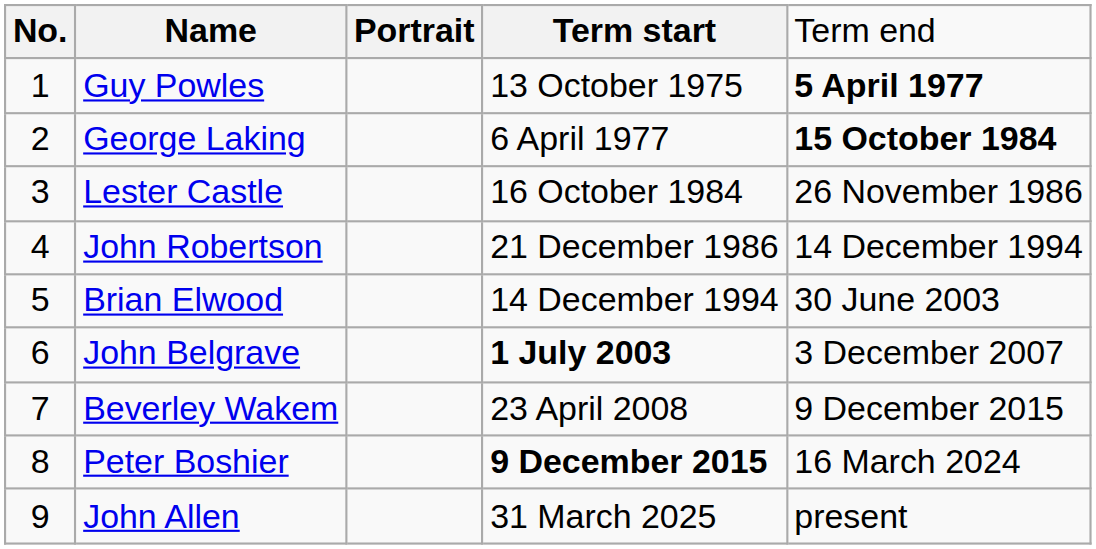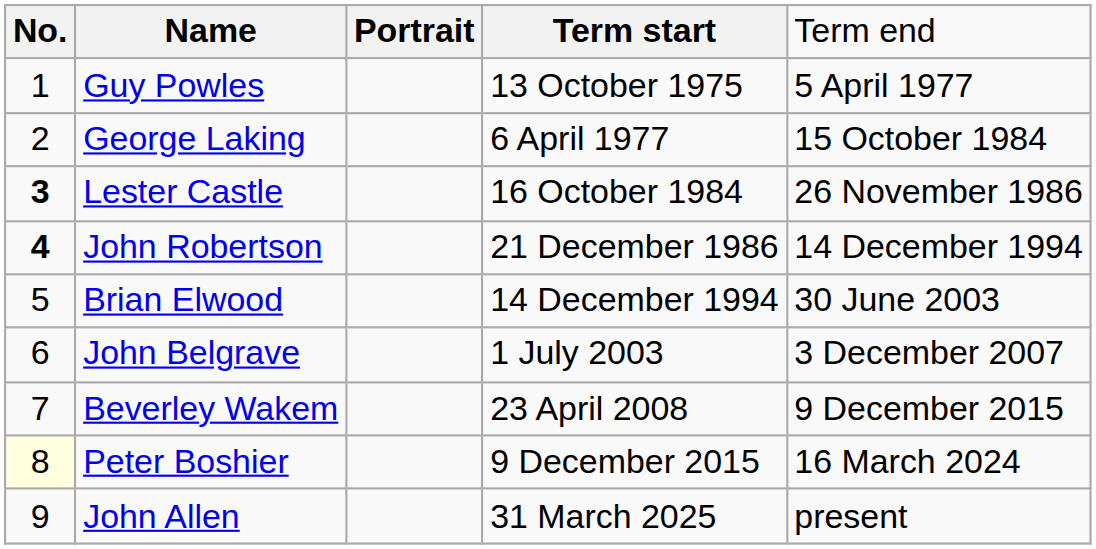Guy Powles | column 5: bold -> normal
George Laking | column 5: bold -> normal
Lester Castle | column 1: normal -> bold
John Robertson | column 1: normal -> bold
John Belgrave | column 4: bold -> normal
Peter Boshier | column 1: no background -> lightyellow background
Peter Boshier | column 4: bold -> normal
